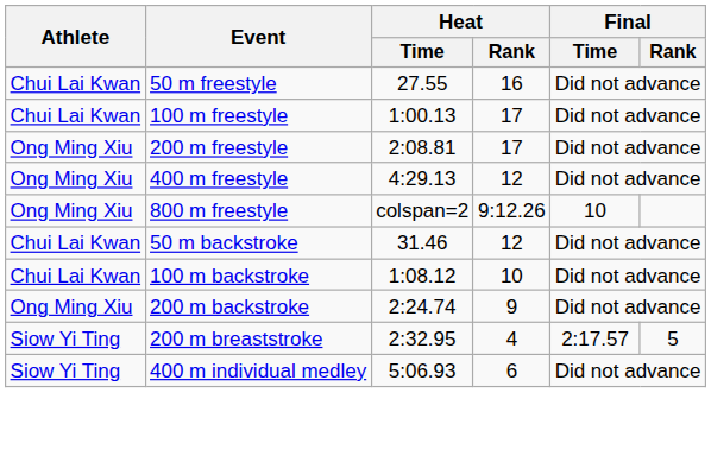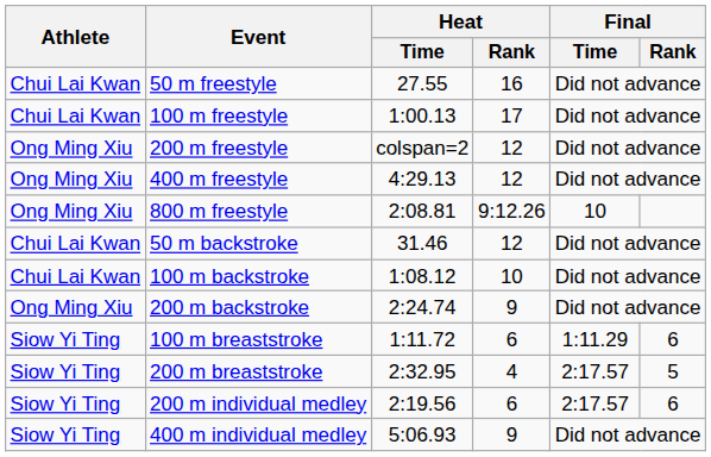200 m freestyle | Heat / Time: 2:08.81 -> colspan=2
200 m freestyle | Heat / Rank: 17 -> 12
800 m freestyle | Heat / Time: colspan=2 -> 2:08.81
+ row: Siow Yi Ting | 100 m breaststroke | 1:11.72 | 6 | 1:11.29 | 6
+ row: Siow Yi Ting | 200 m individual medley | 2:19.56 | 6 | 2:17.57 | 6
400 m individual medley | Heat / Rank: 6 -> 9
